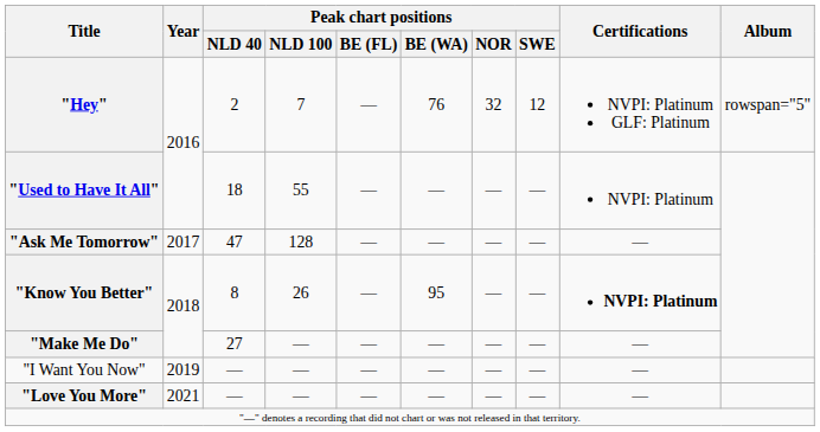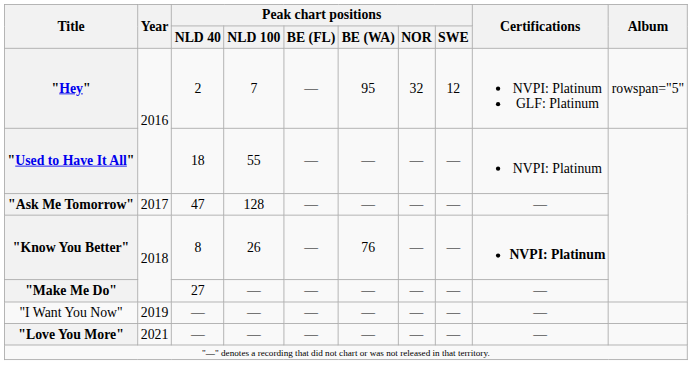"Hey" | Peak chart positions / BE (WA): 76 -> 95
"Know You Better" | Peak chart positions / BE (WA): 95 -> 76
